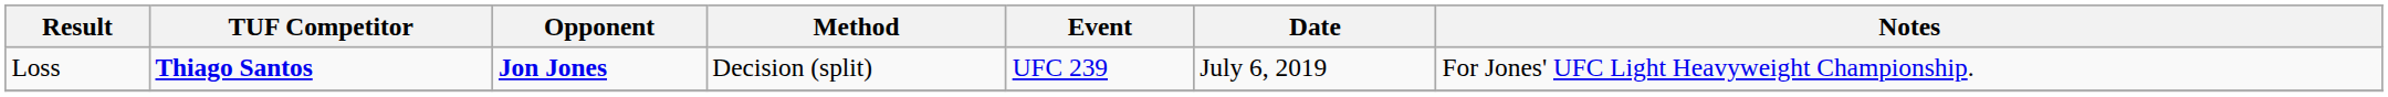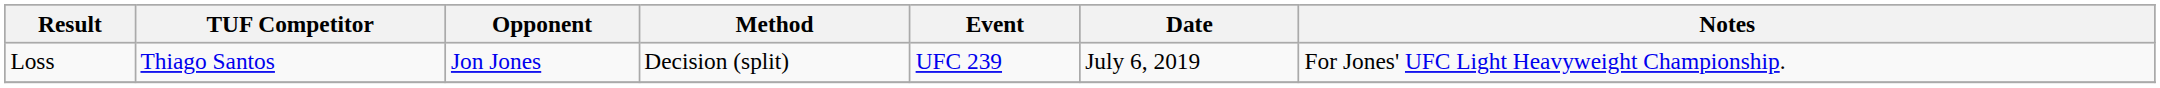Loss | TUF Competitor: bold -> normal
Loss | Opponent: bold -> normal
